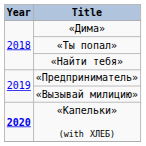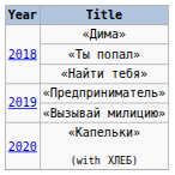«Капельки» (with ХЛЕБ) | Year: bold -> normal
